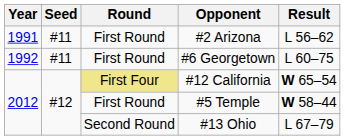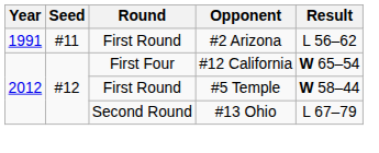- row: 1992 | #11 | First Round | #6 Georgetown | L 60–75
#12 California | Round: khaki background -> no background
